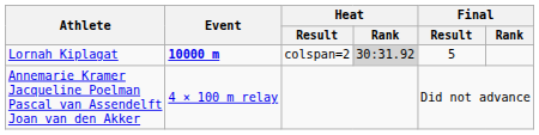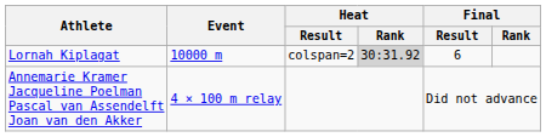Lornah Kiplagat | Event: bold -> normal
Lornah Kiplagat | Final / Result: 5 -> 6
